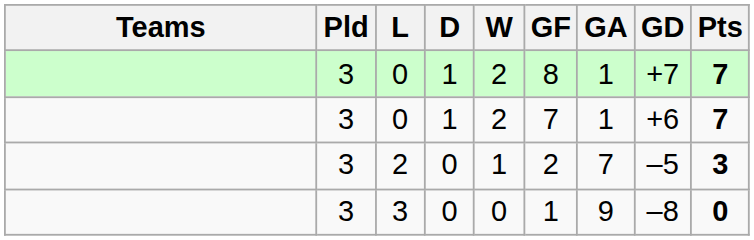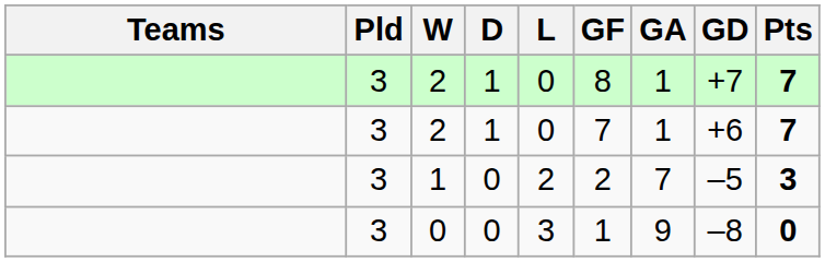columns swapped: W <-> L
